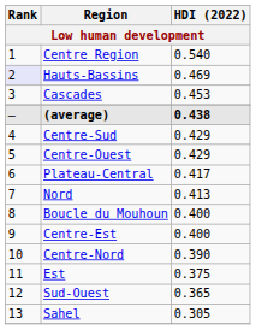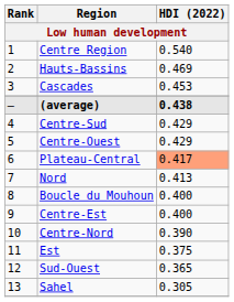Hauts-Bassins | Rank: lavender background -> no background
Plateau-Central | HDI (2022): no background -> lightsalmon background
